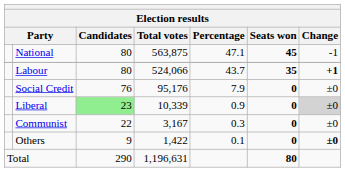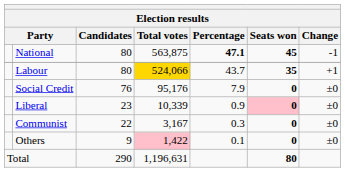National | Percentage: normal -> bold
Labour | Total votes: no background -> gold background
Labour | Change: bold -> normal
Liberal | Candidates: lightgreen background -> no background
Liberal | Seats won: no background -> pink background
Liberal | Change: lightgrey background -> no background
Others | Total votes: no background -> pink background
Others | Change: bold -> normal
